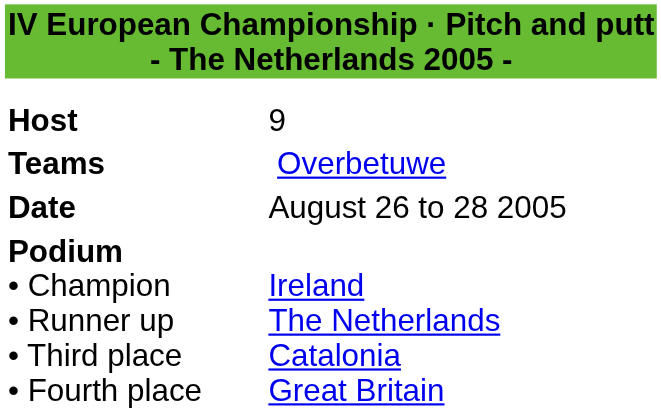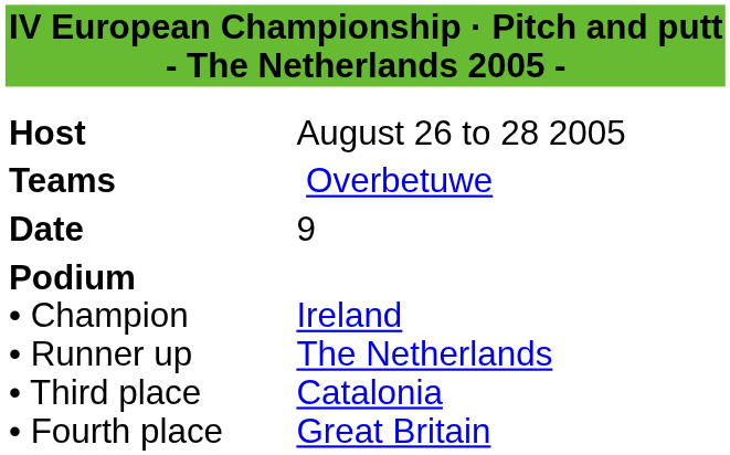row 2 | column 2: 9 -> August 26 to 28 2005
row 4 | column 2: August 26 to 28 2005 -> 9
